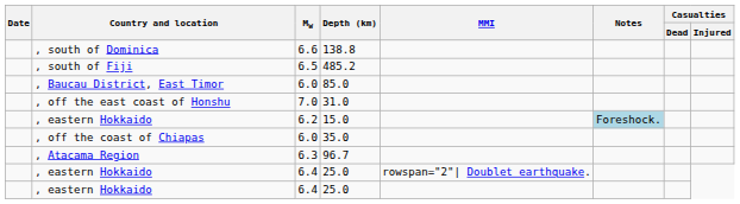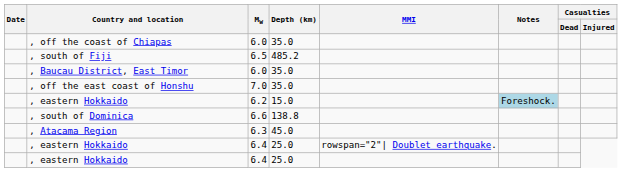rows swapped: , south of Dominica <-> , off the coast of Chiapas
, Baucau District, East Timor | Depth (km): 85.0 -> 35.0
, off the east coast of Honshu | Depth (km): 31.0 -> 35.0
, Atacama Region | Depth (km): 96.7 -> 45.0
